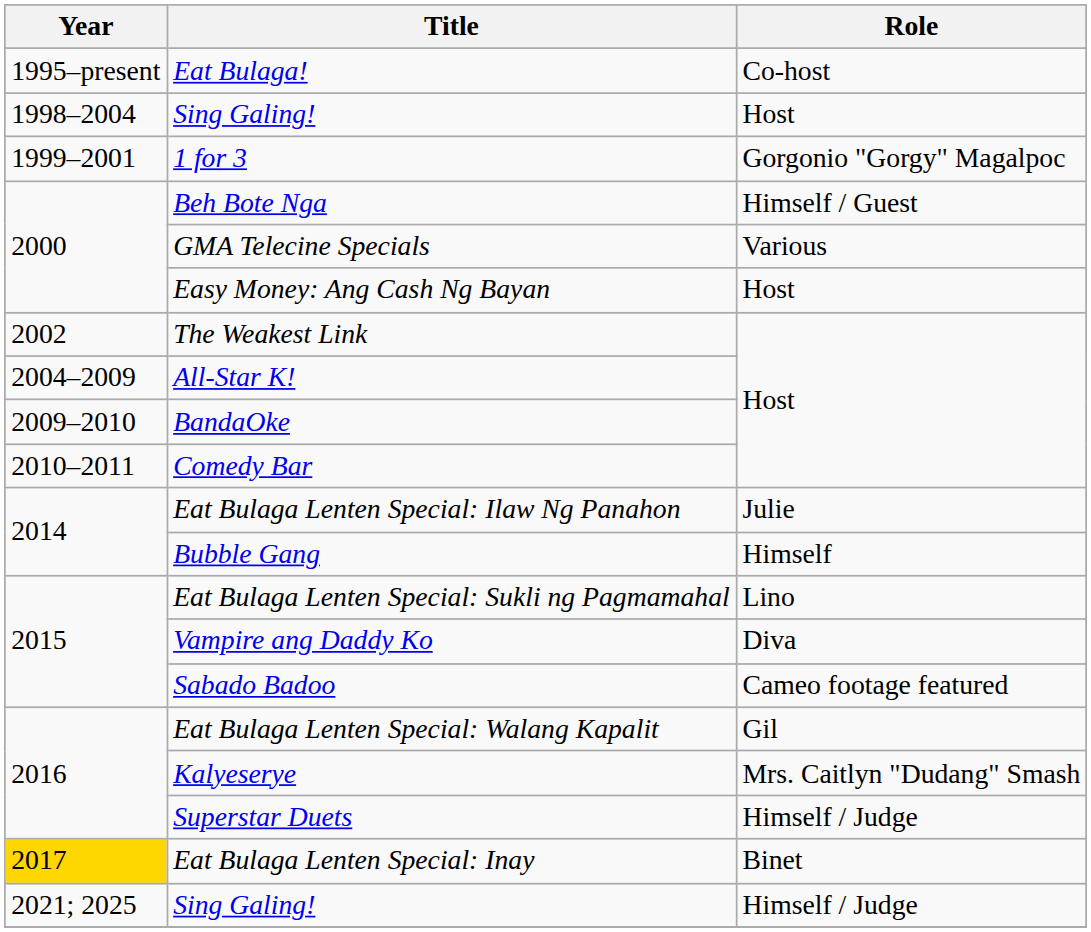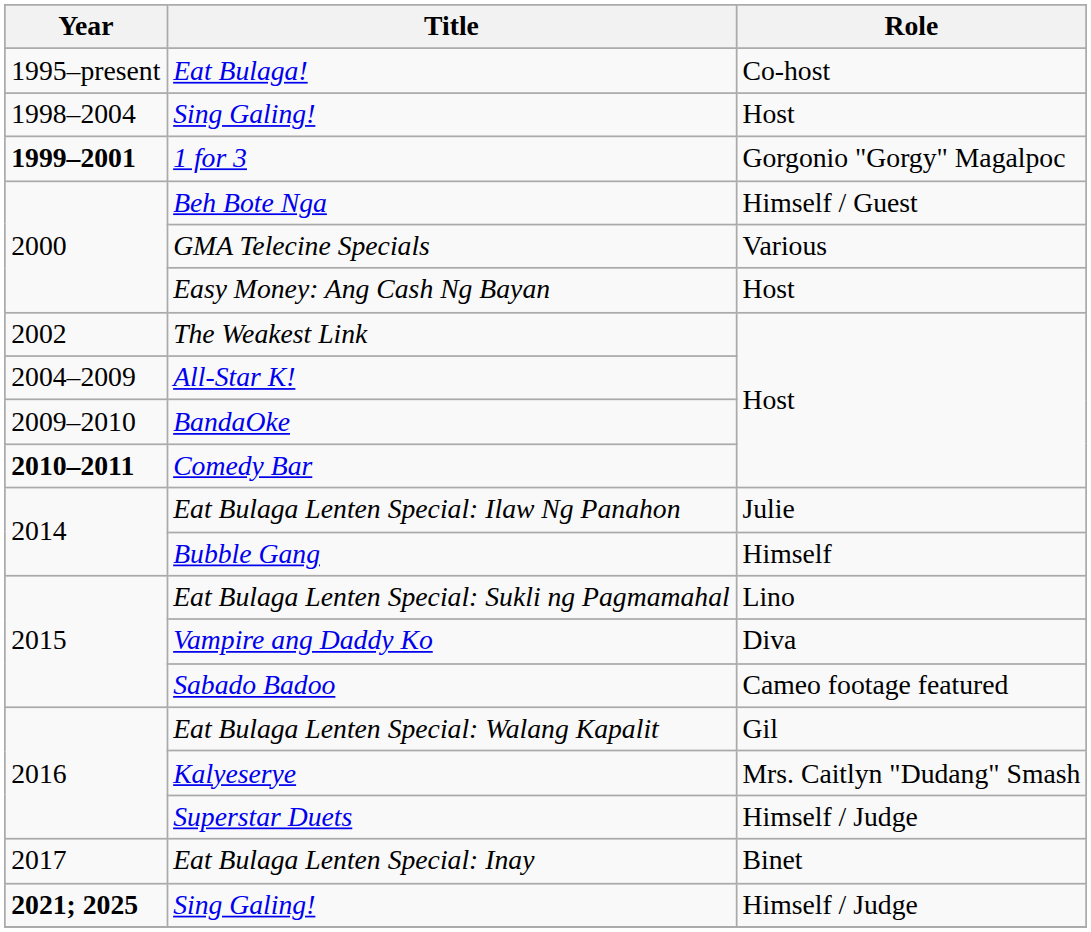1 for 3 | Year: normal -> bold
Comedy Bar | Year: normal -> bold
Eat Bulaga Lenten Special: Inay | Year: gold background -> no background
Sing Galing! / Himself / Judge | Year: normal -> bold
